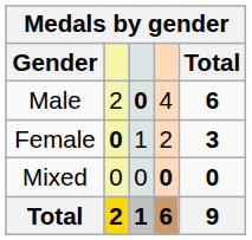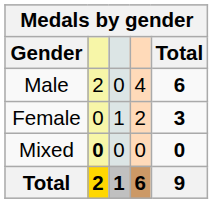Male | column 3: bold -> normal
Female | column 2: bold -> normal
Mixed | column 2: normal -> bold
Mixed | column 4: bold -> normal
